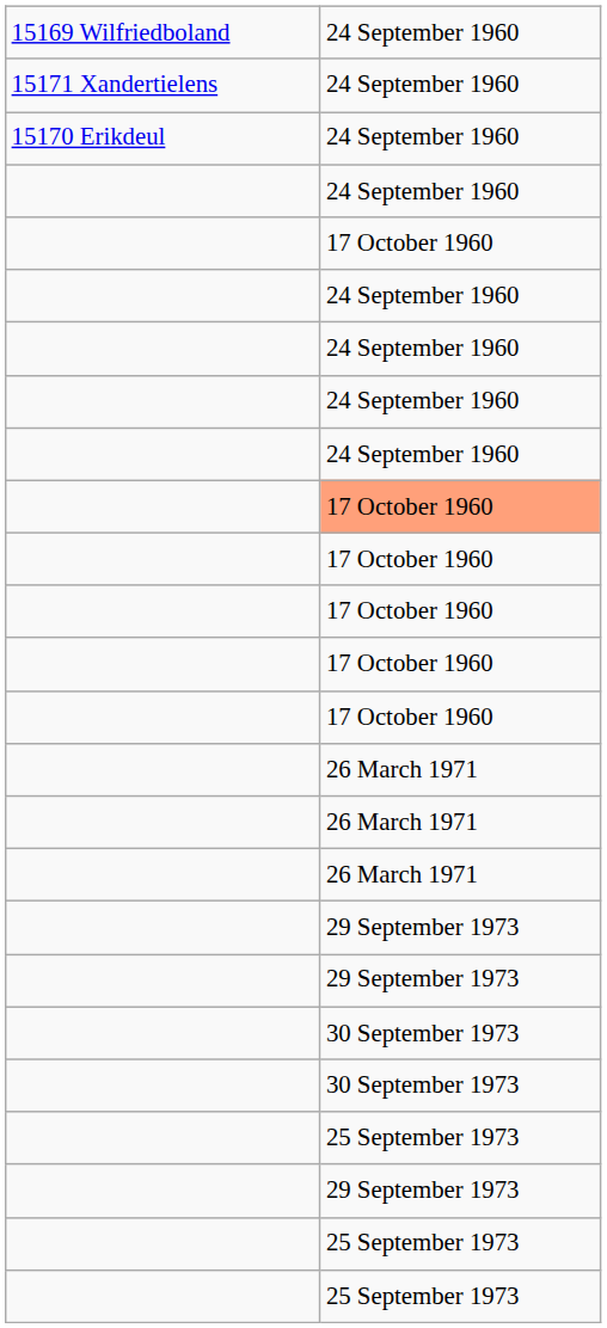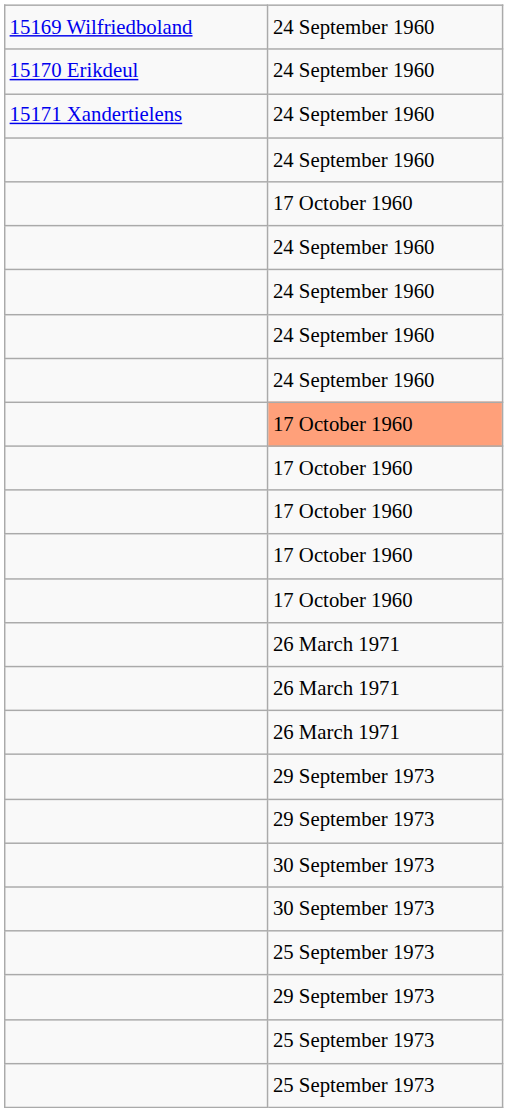row 2 | column 1: 15171 Xandertielens -> 15170 Erikdeul
row 3 | column 1: 15170 Erikdeul -> 15171 Xandertielens
